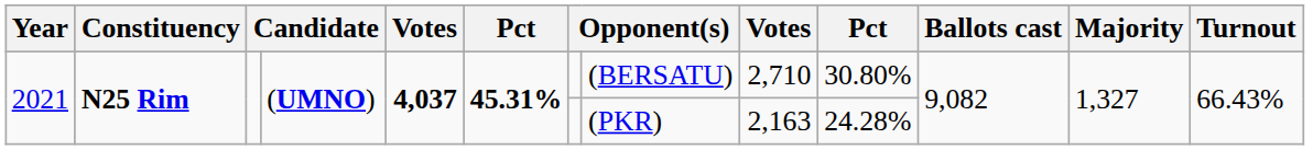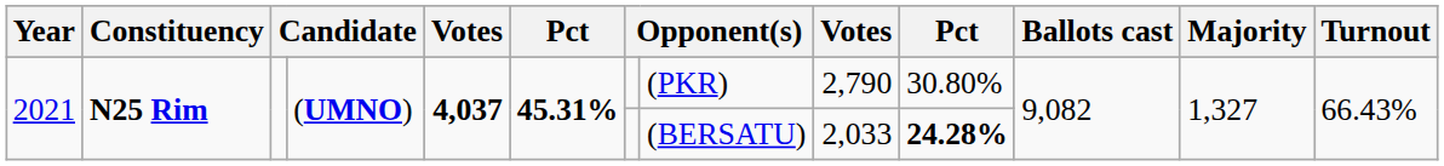row 2 | column 8: (BERSATU) -> (PKR)
row 2 | column 9: 2,710 -> 2,790
row 3 | column 8: (PKR) -> (BERSATU)
row 3 | column 9: 2,163 -> 2,033
row 3 | column 10: normal -> bold
